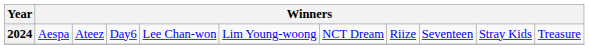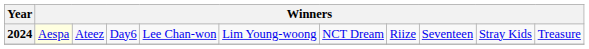2024 | column 2: no background -> lightyellow background
